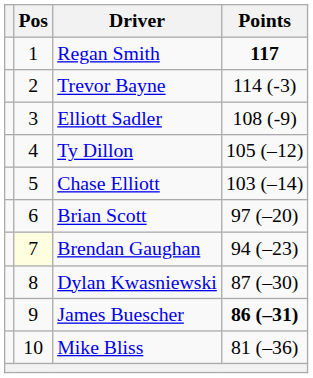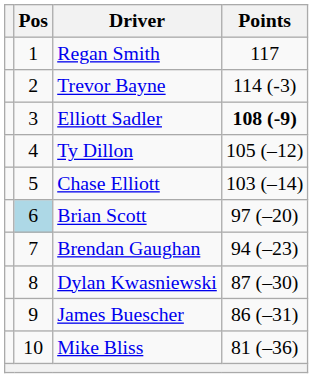Regan Smith | Points: bold -> normal
Elliott Sadler | Points: normal -> bold
Brian Scott | Pos: no background -> lightblue background
Brendan Gaughan | Pos: lightyellow background -> no background
James Buescher | Points: bold -> normal
